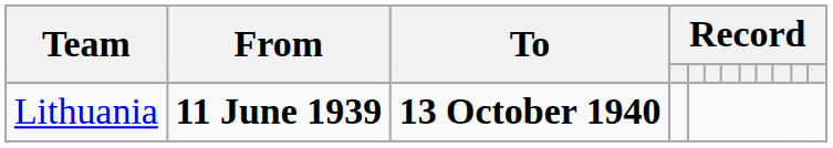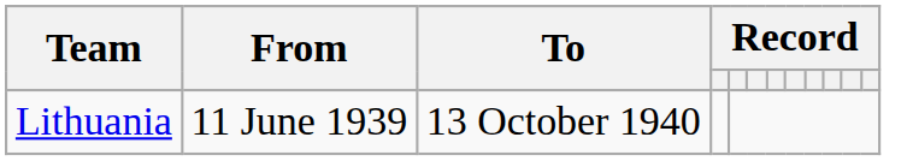Lithuania | From: bold -> normal
Lithuania | To: bold -> normal
